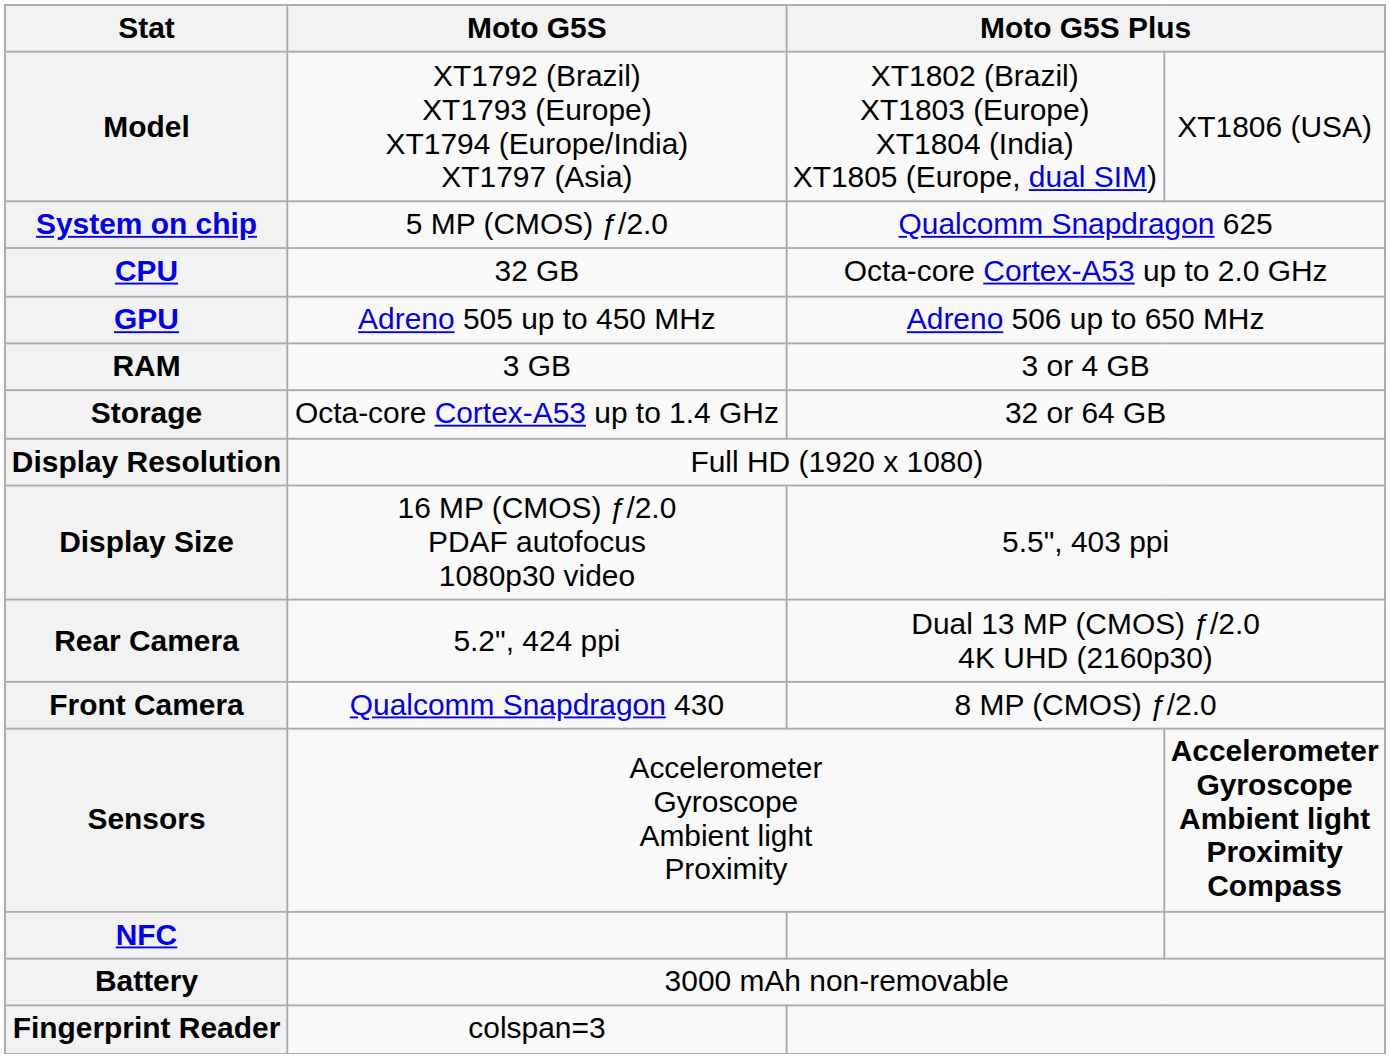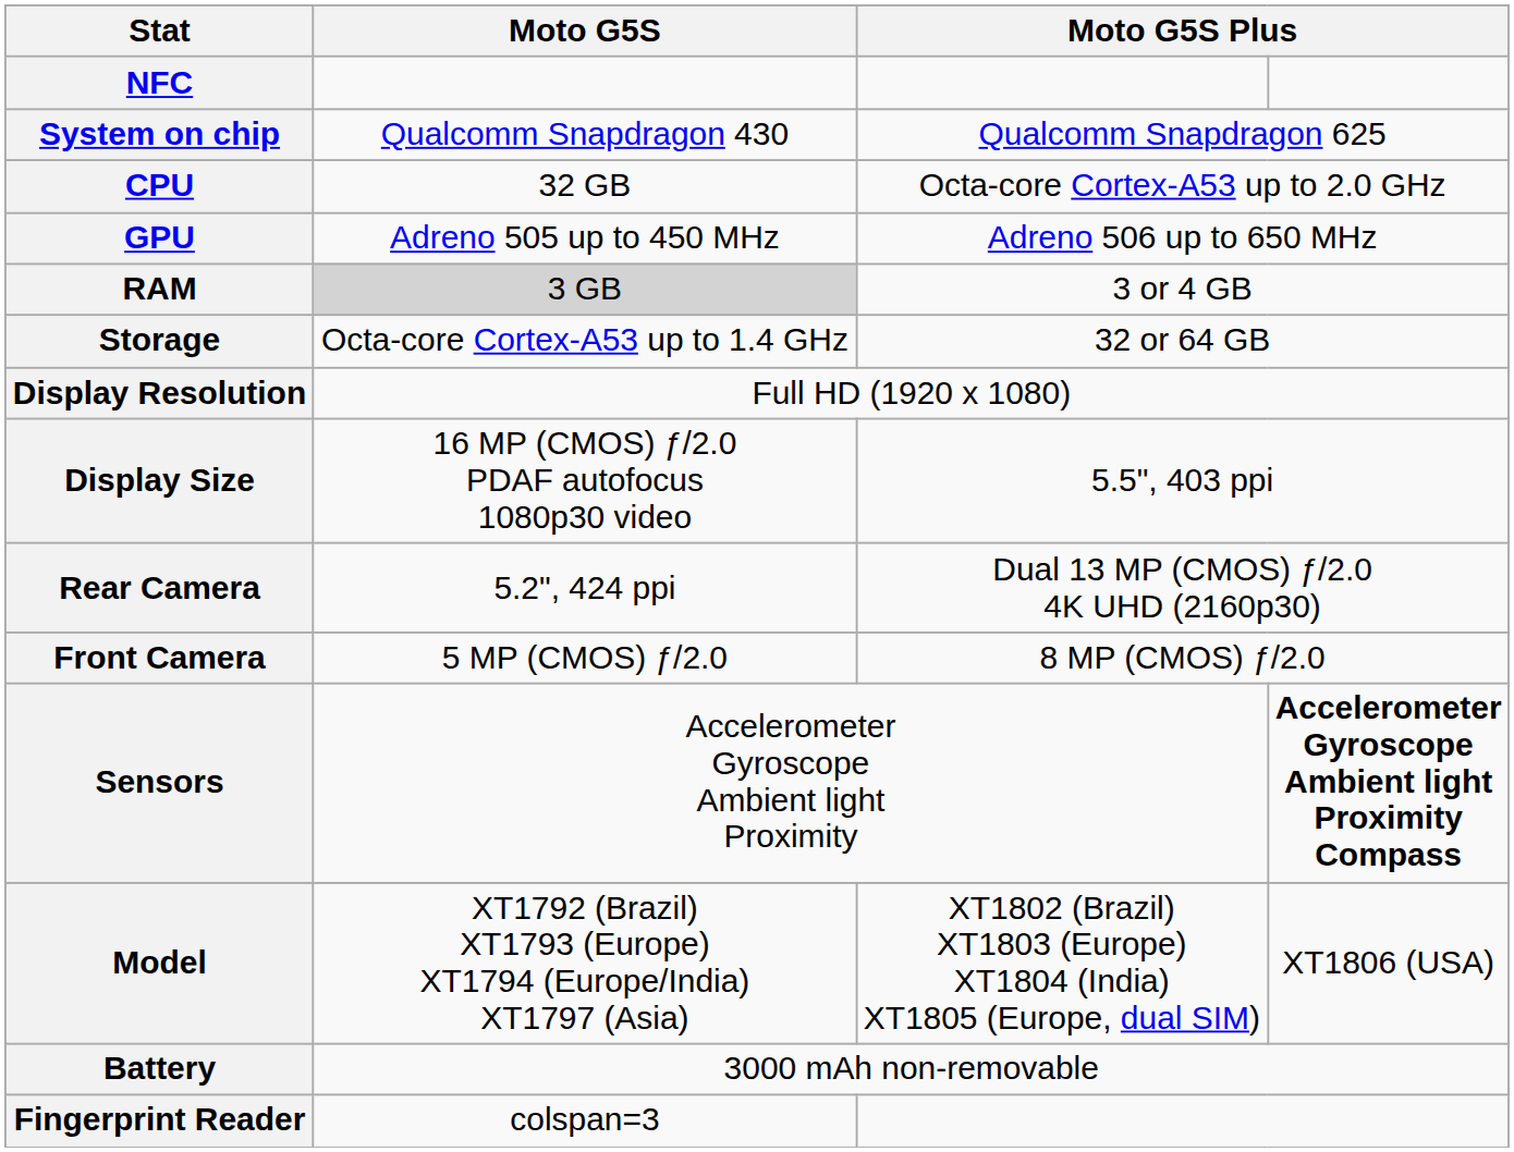rows swapped: Model <-> NFC
System on chip | Moto G5S: 5 MP (CMOS) ƒ/2.0 -> Qualcomm Snapdragon 430
RAM | Moto G5S: no background -> lightgrey background
Front Camera | Moto G5S: Qualcomm Snapdragon 430 -> 5 MP (CMOS) ƒ/2.0
